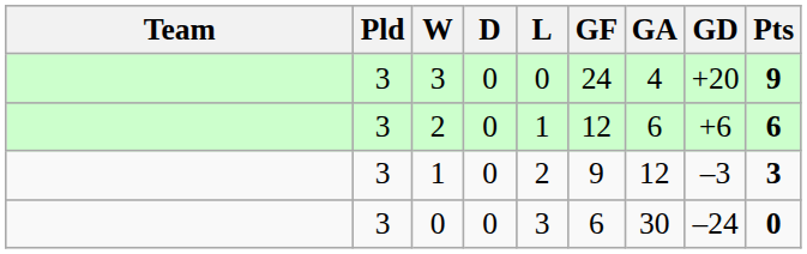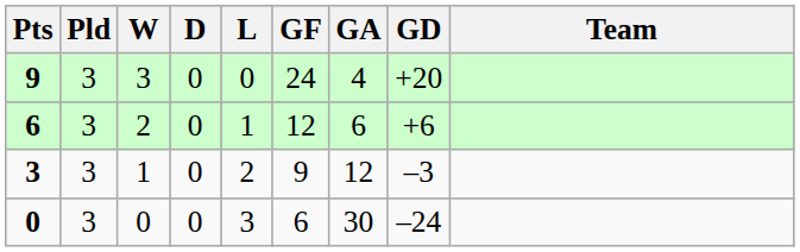columns swapped: Team <-> Pts
